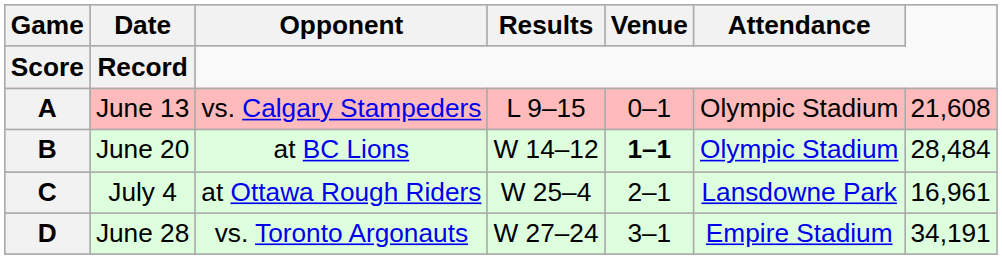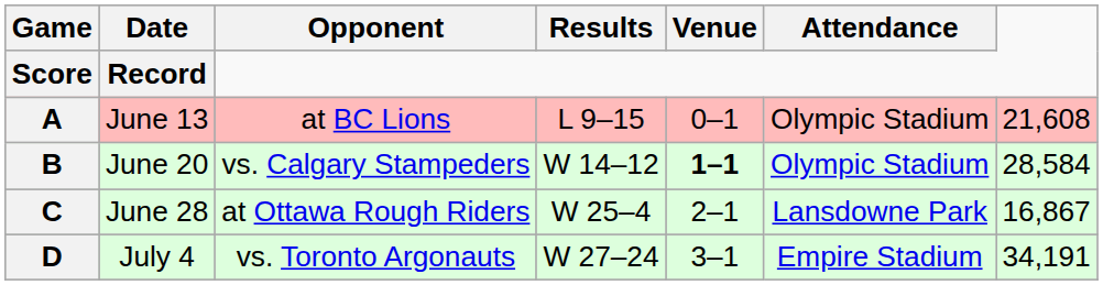A | Opponent: vs. Calgary Stampeders -> at BC Lions
B | Opponent: at BC Lions -> vs. Calgary Stampeders
B | column 7: 28,484 -> 28,584
C | Date / Record: July 4 -> June 28
C | column 7: 16,961 -> 16,867
D | Date / Record: June 28 -> July 4
